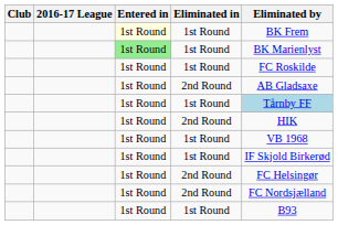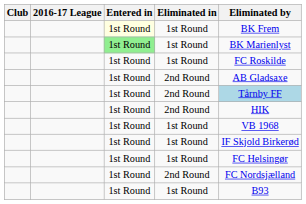row 6 | Eliminated in: 1st Round -> 2nd Round
row 10 | Eliminated in: 2nd Round -> 1st Round
